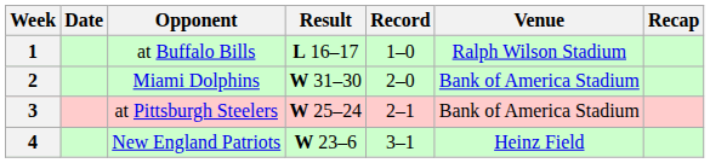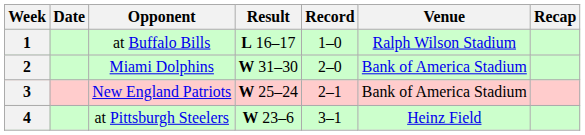3 | Opponent: at Pittsburgh Steelers -> New England Patriots
4 | Opponent: New England Patriots -> at Pittsburgh Steelers
